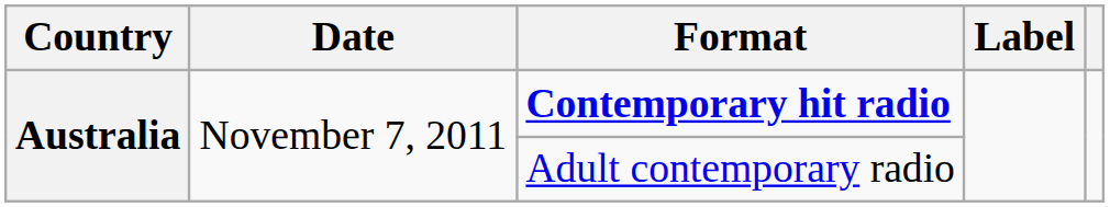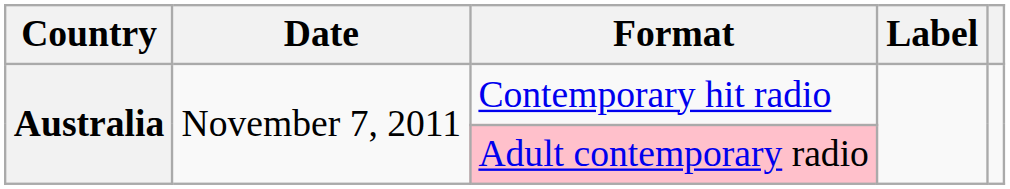Contemporary hit radio | Format: bold -> normal
Adult contemporary radio | Format: no background -> pink background
